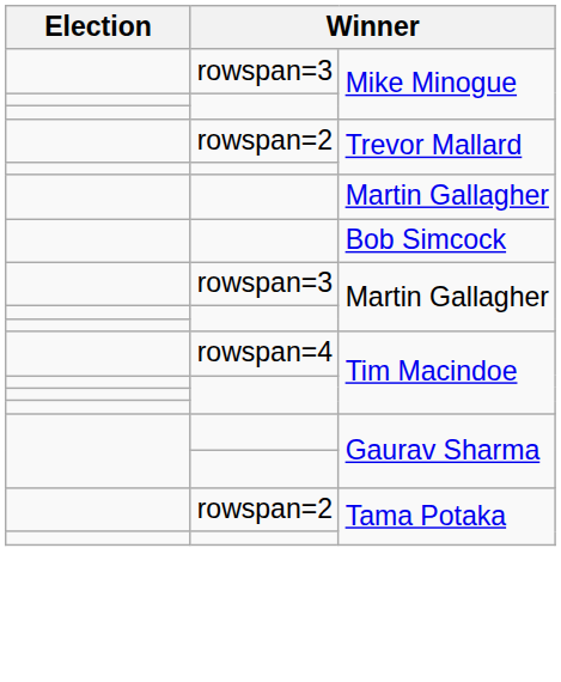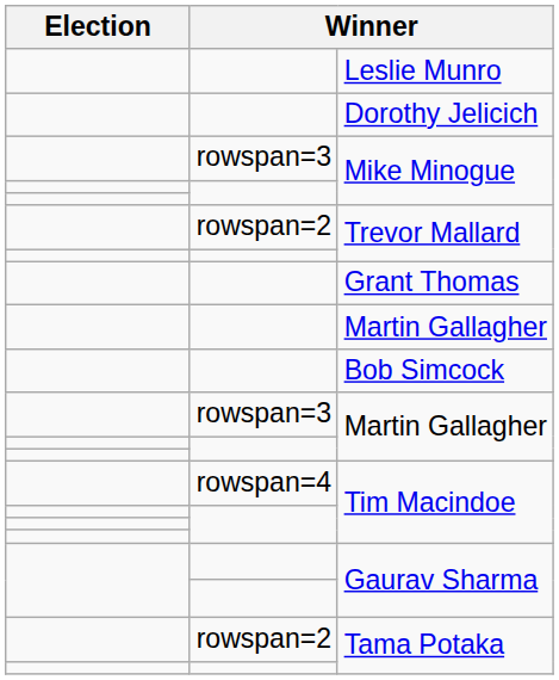+ row: Leslie Munro
+ row: Dorothy Jelicich
+ row: Grant Thomas
